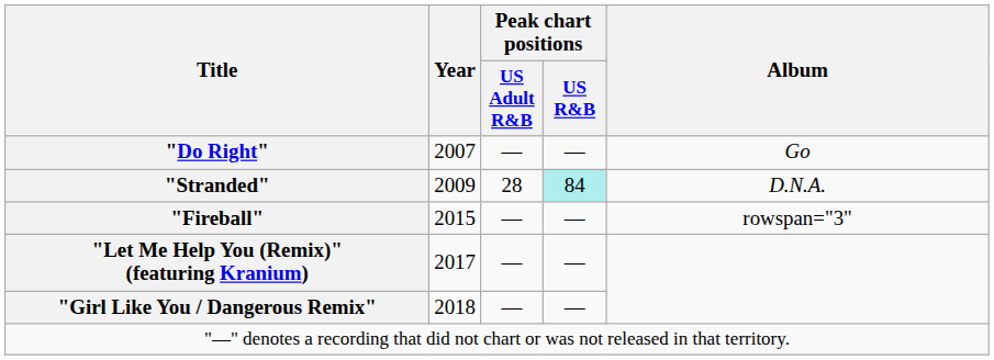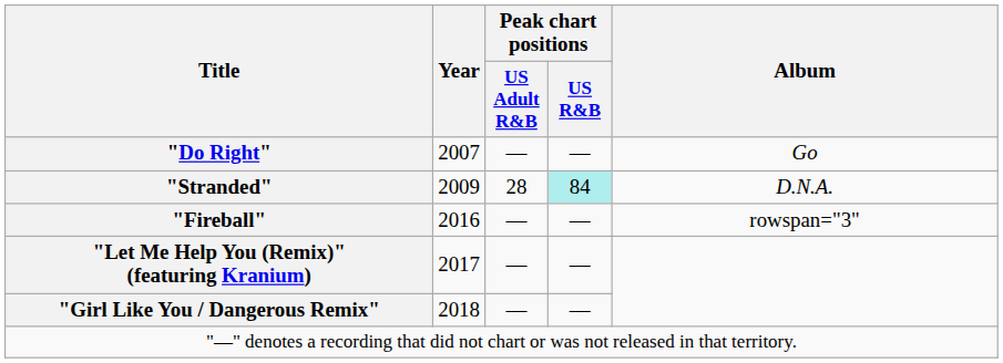"Fireball" | Year: 2015 -> 2016
